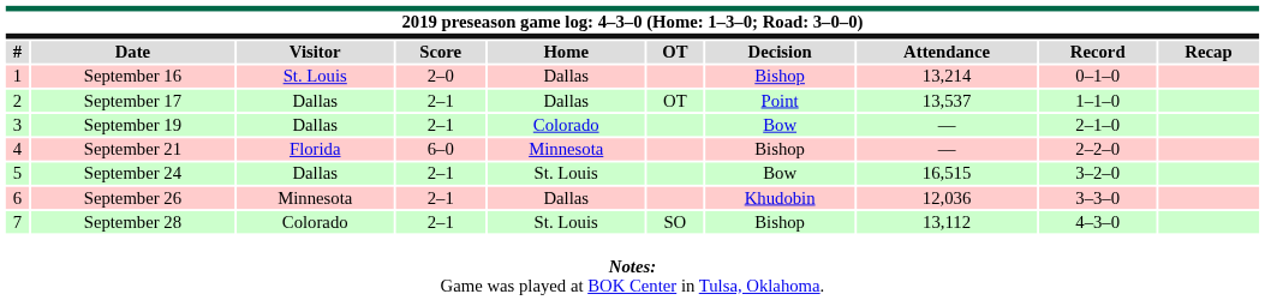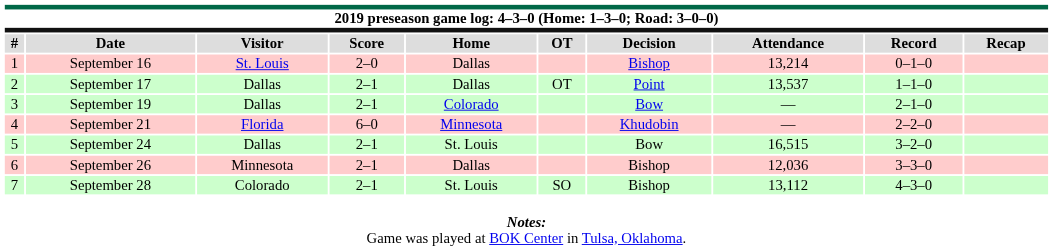September 21 | Decision: Bishop -> Khudobin
September 26 | Decision: Khudobin -> Bishop
